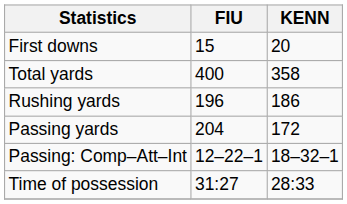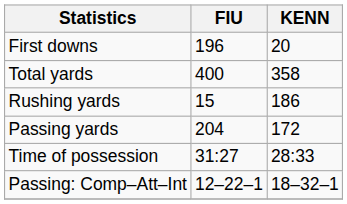First downs | FIU: 15 -> 196
Rushing yards | FIU: 196 -> 15
rows swapped: Passing: Comp–Att–Int <-> Time of possession
